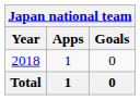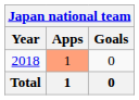2018 | Apps: no background -> lightsalmon background
